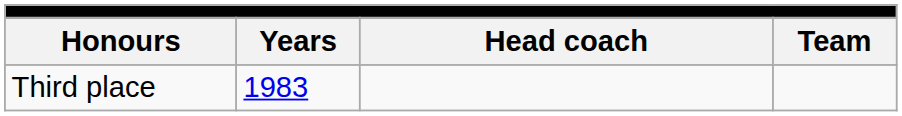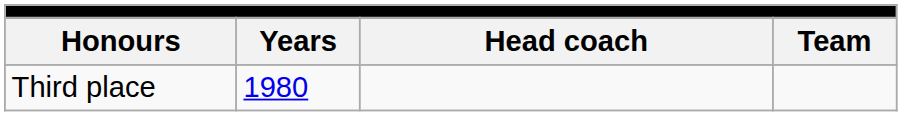Third place | Years: 1983 -> 1980
